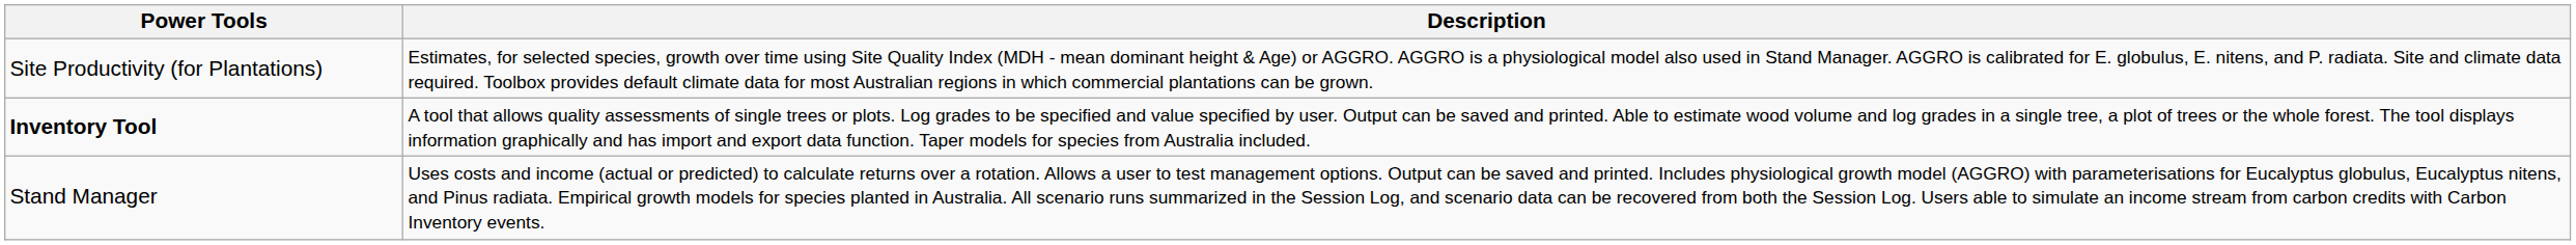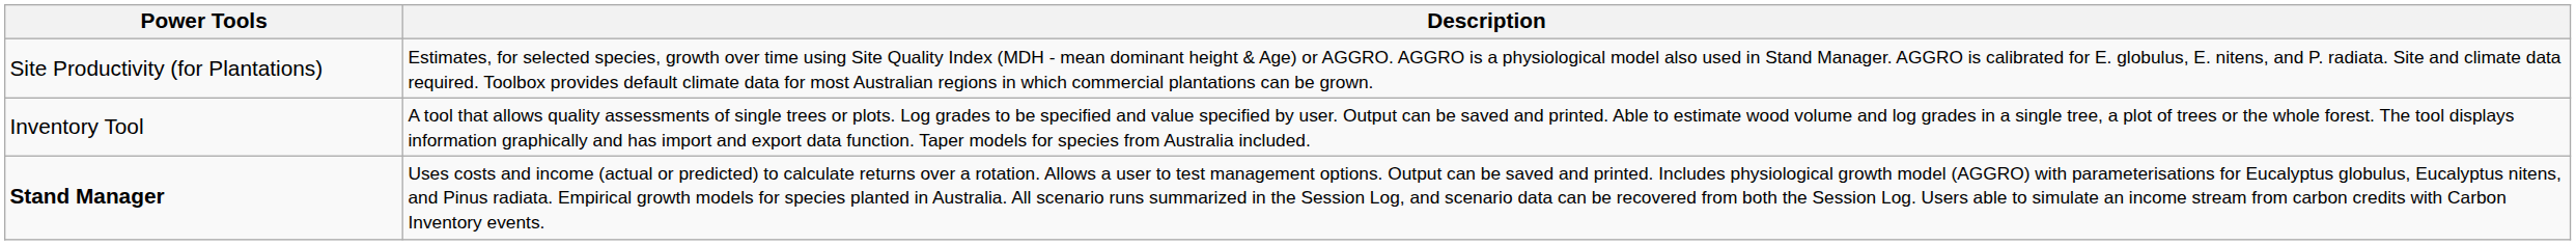Inventory Tool | Power Tools: bold -> normal
Stand Manager | Power Tools: normal -> bold
